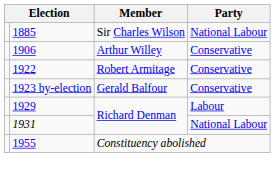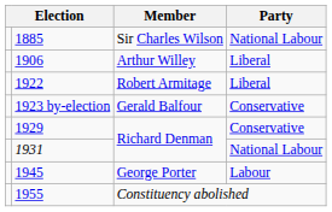1906 | Party: Conservative -> Liberal
1922 | Party: Conservative -> Liberal
1929 | Party: Labour -> Conservative
+ row: 1945 | George Porter | Labour
